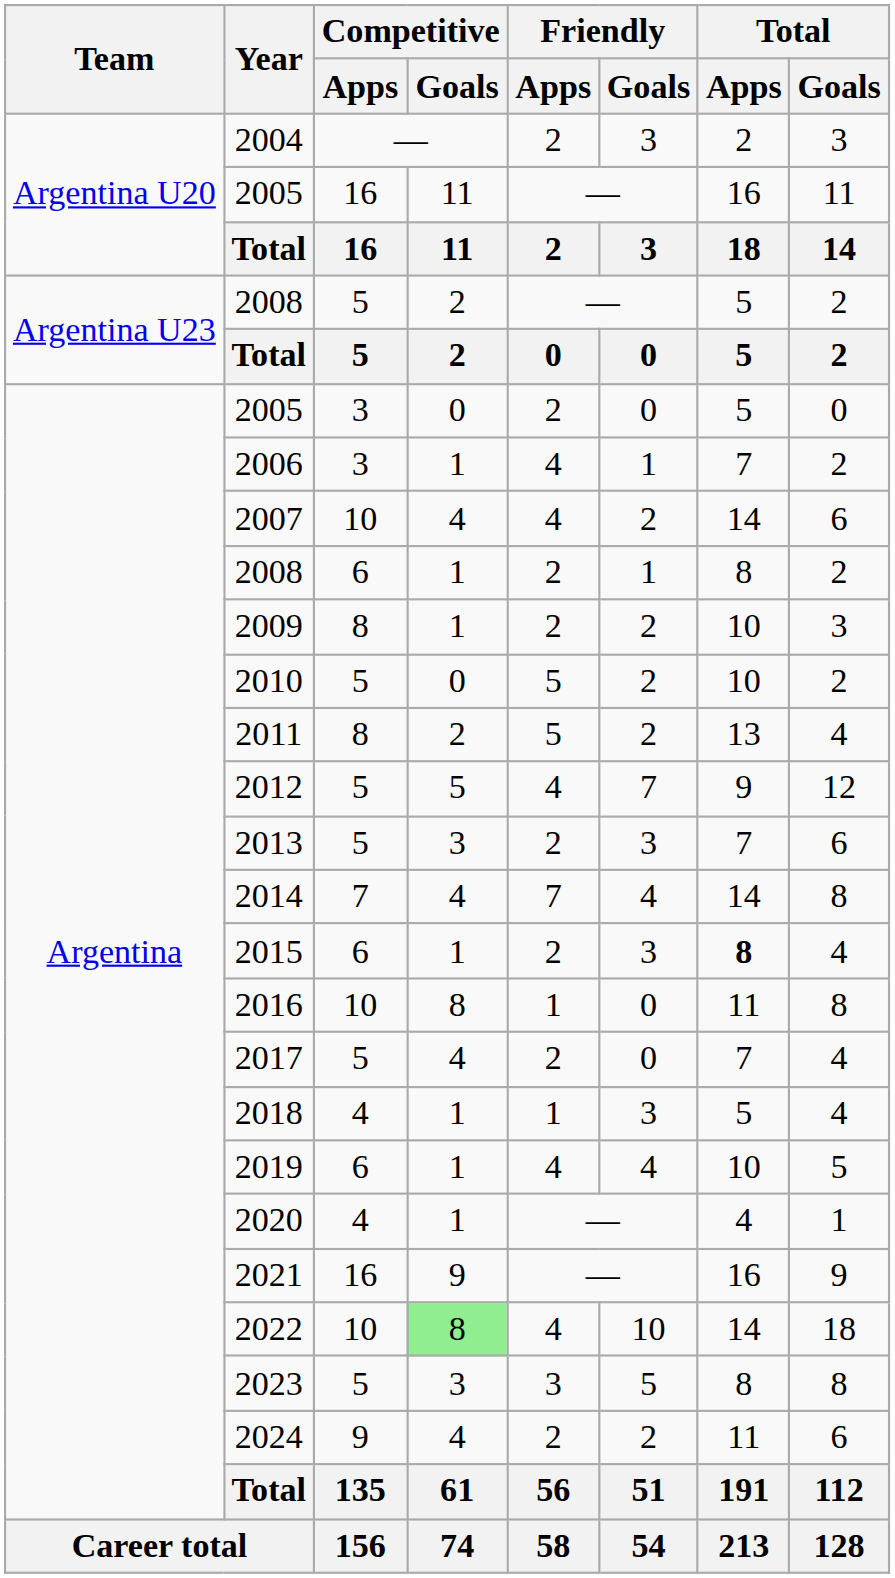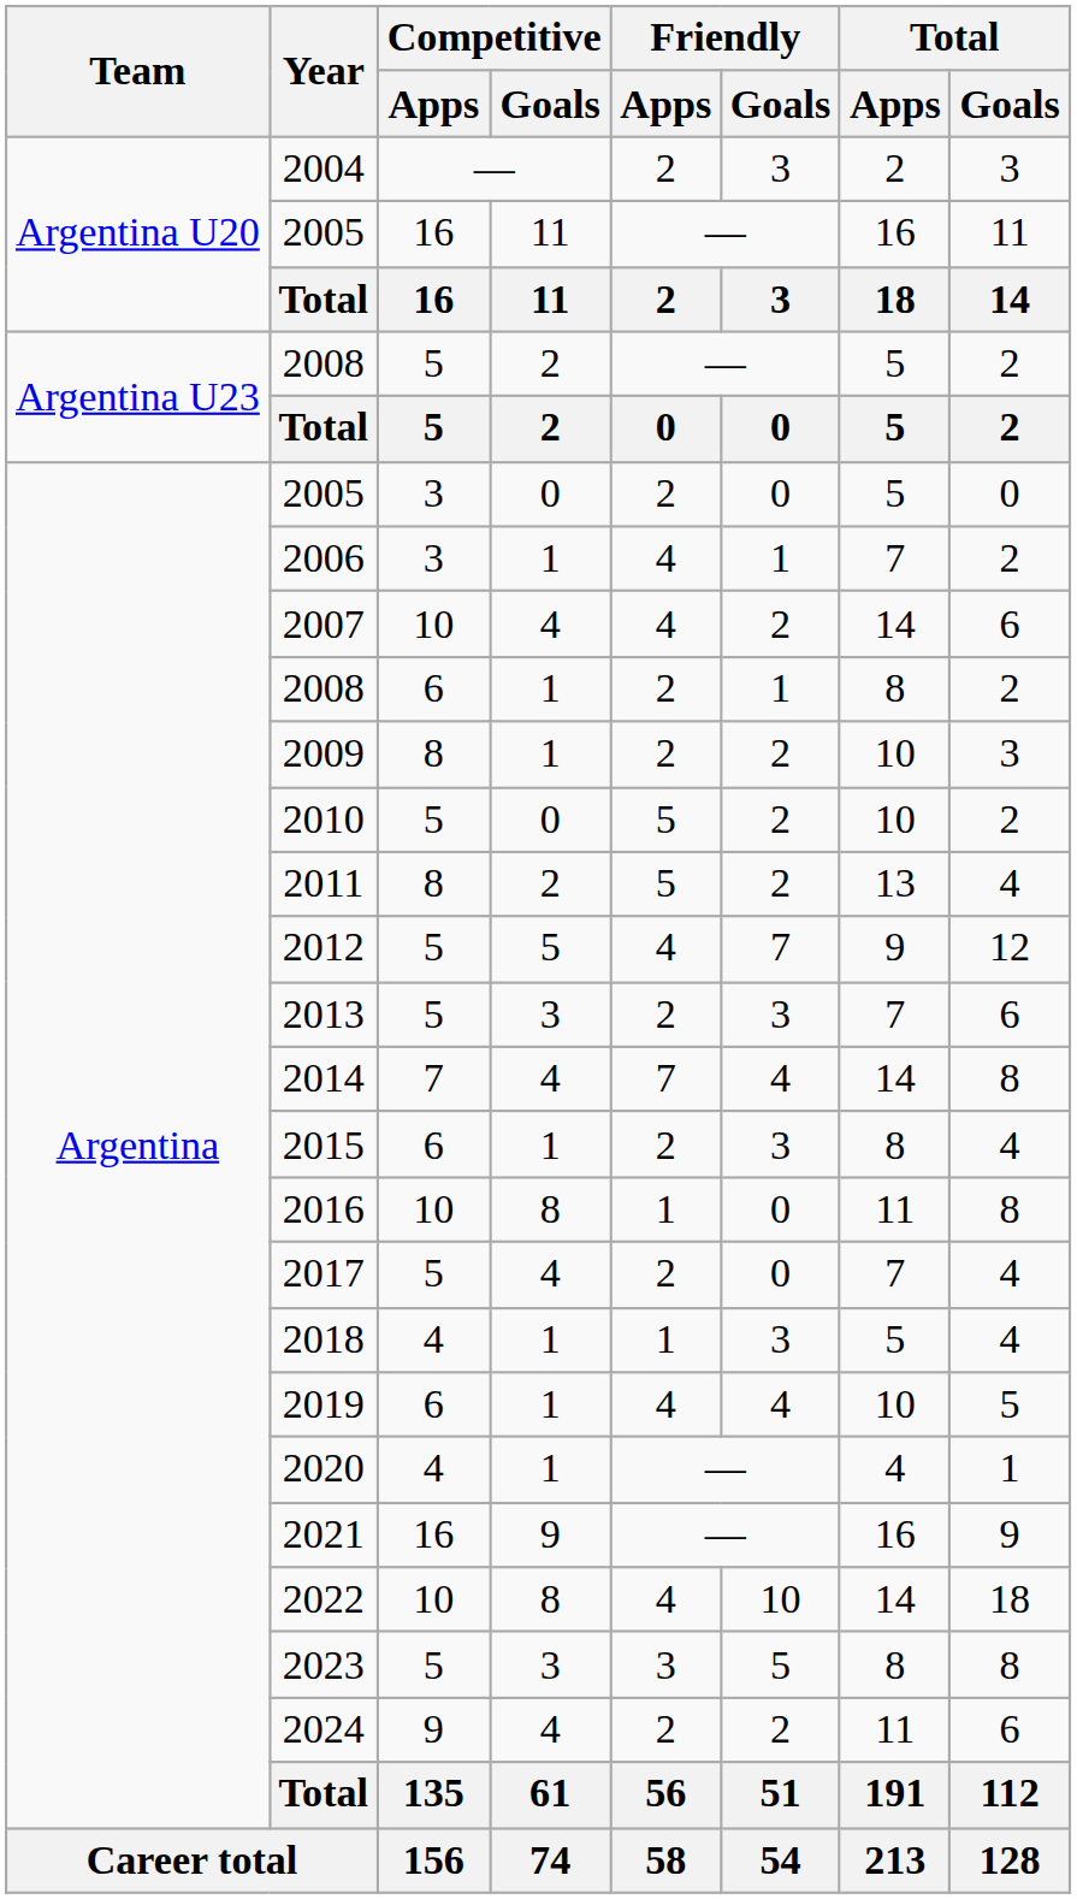2015 | Total / Apps: bold -> normal
2022 | Competitive / Goals: lightgreen background -> no background
